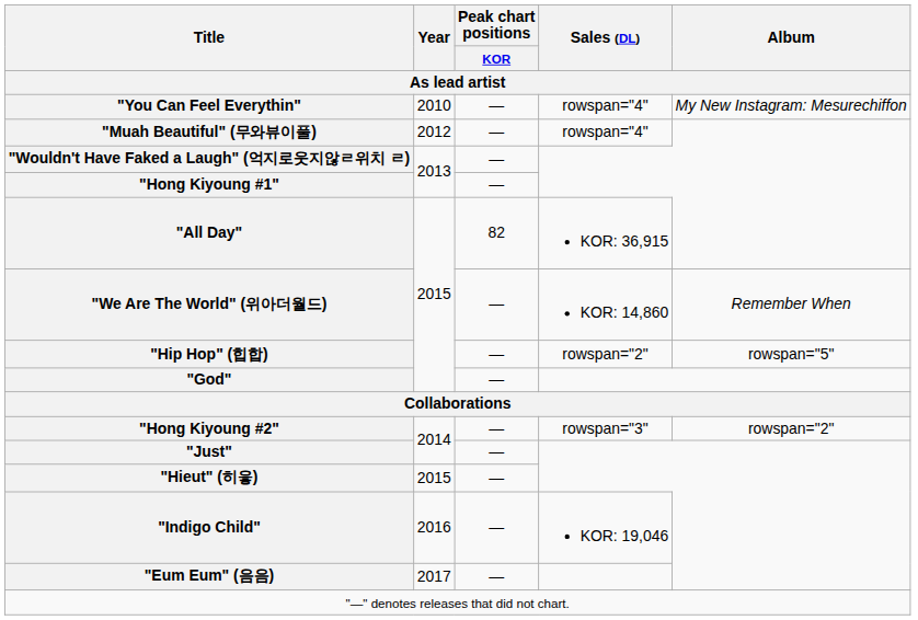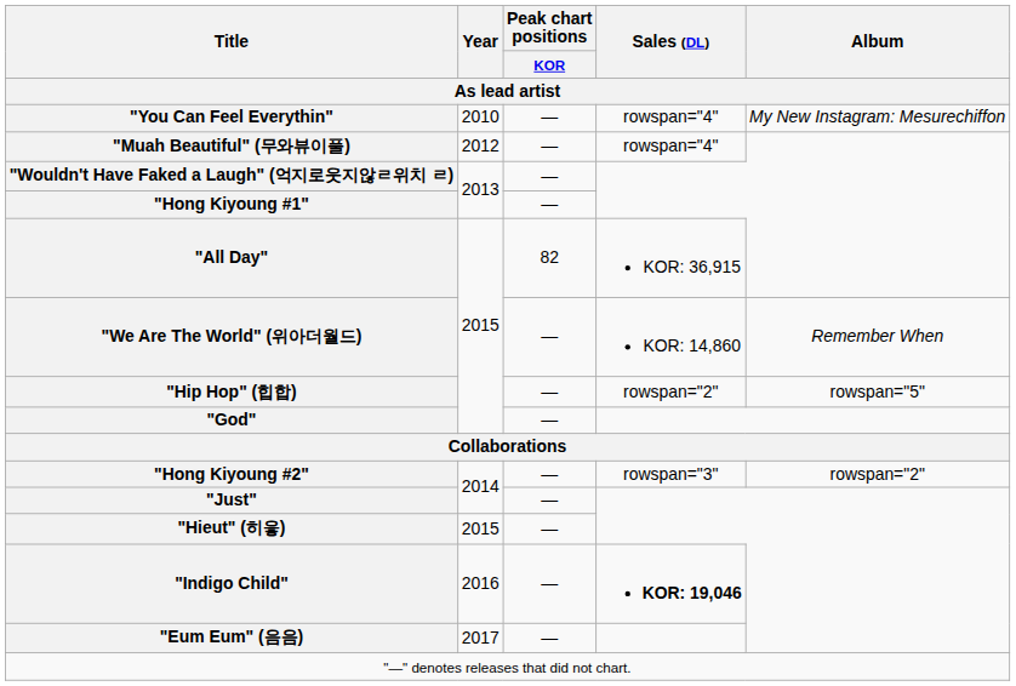"Indigo Child" | Sales (DL): normal -> bold
